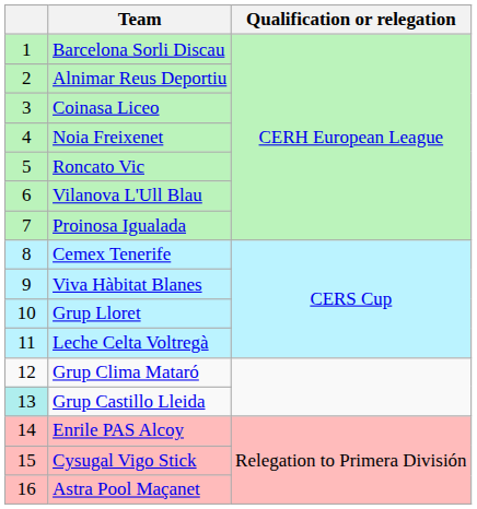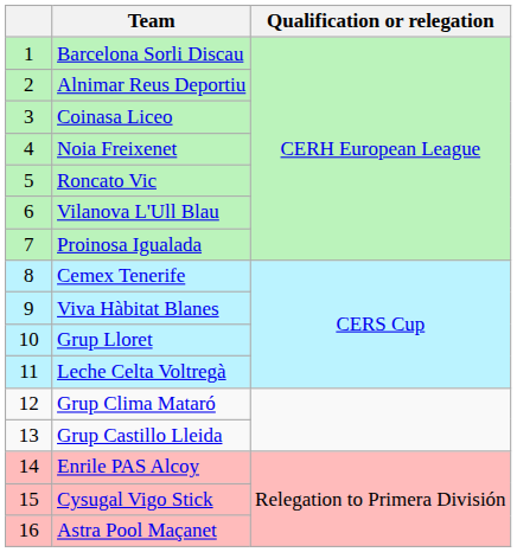Grup Castillo Lleida | column 1: paleturquoise background -> no background
